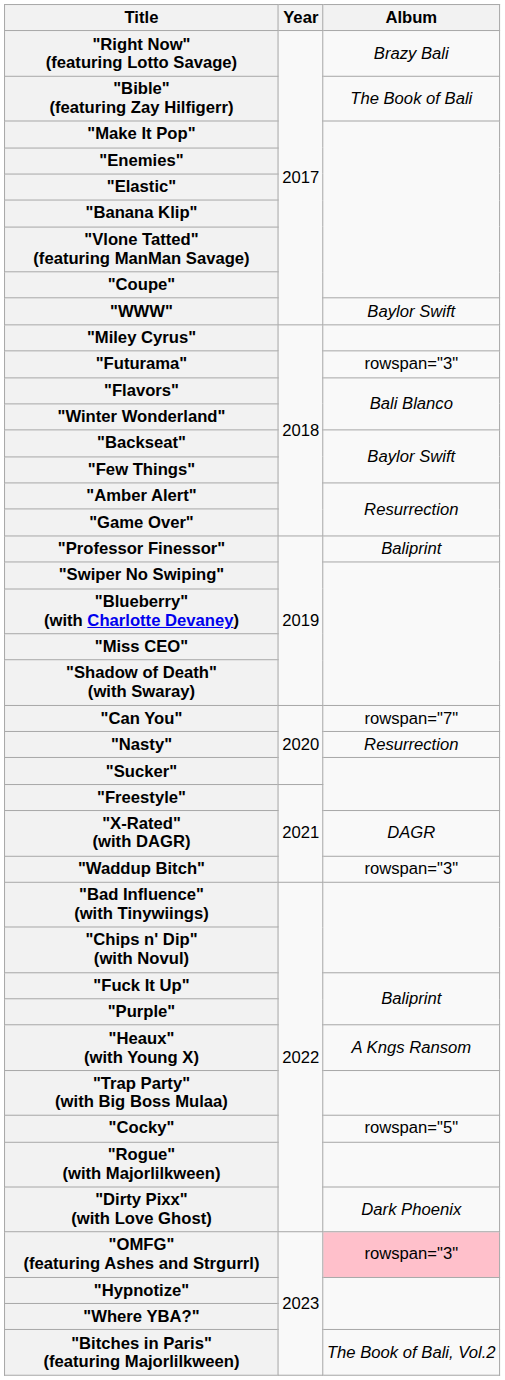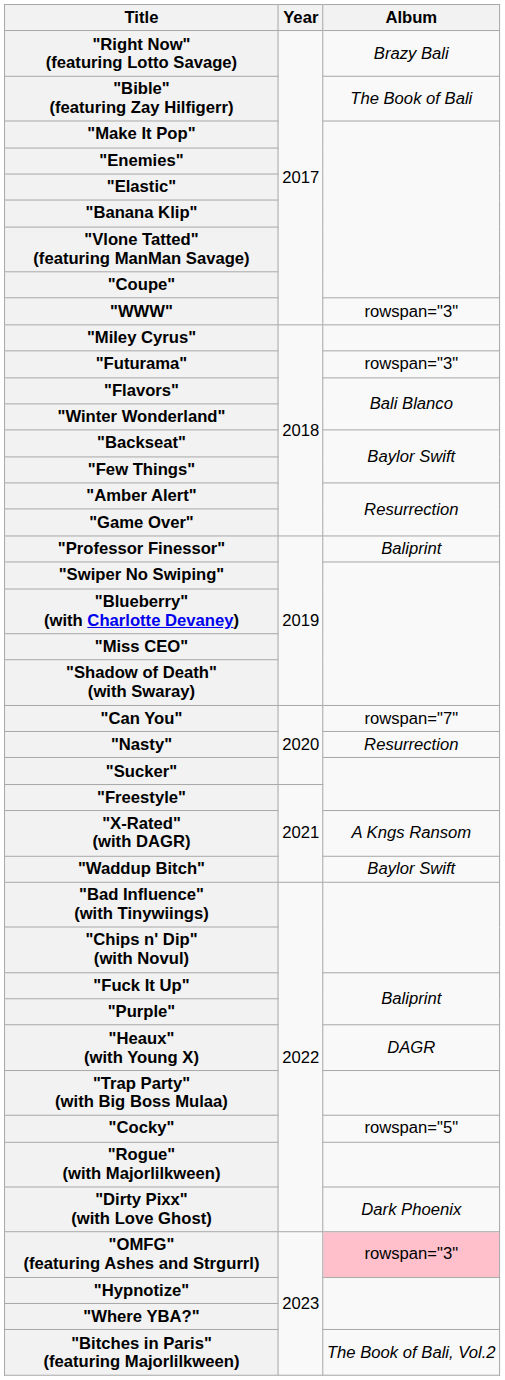"WWW" | Album: Baylor Swift -> rowspan="3"
"X-Rated" (with DAGR) | Album: DAGR -> A Kngs Ransom
"Waddup Bitch" | Album: rowspan="3" -> Baylor Swift
"Heaux" (with Young X) | Album: A Kngs Ransom -> DAGR
